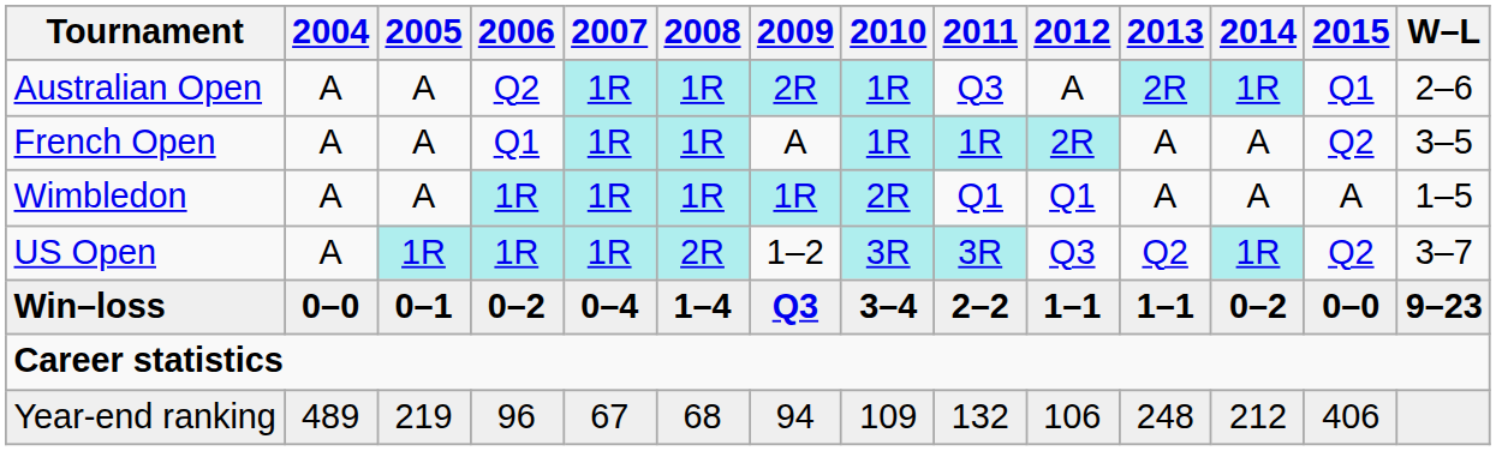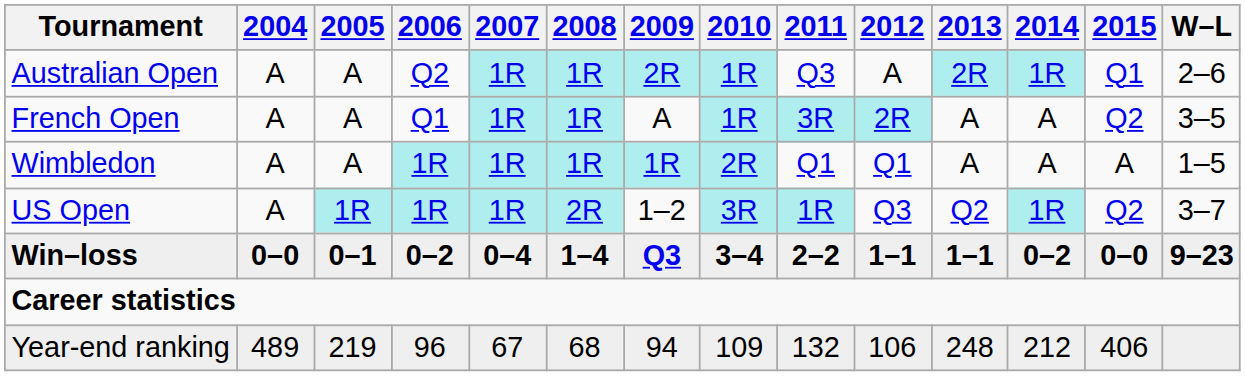French Open | 2011: 1R -> 3R
US Open | 2011: 3R -> 1R
